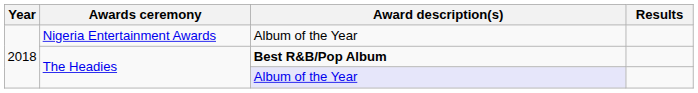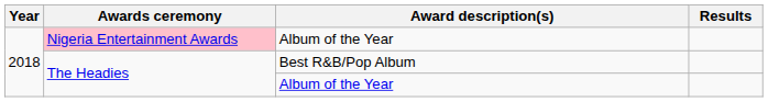Nigeria Entertainment Awards | Awards ceremony: no background -> pink background
The Headies / Best R&B/Pop Album | Award description(s): bold -> normal
The Headies / Album of the Year | Award description(s): lavender background -> no background
